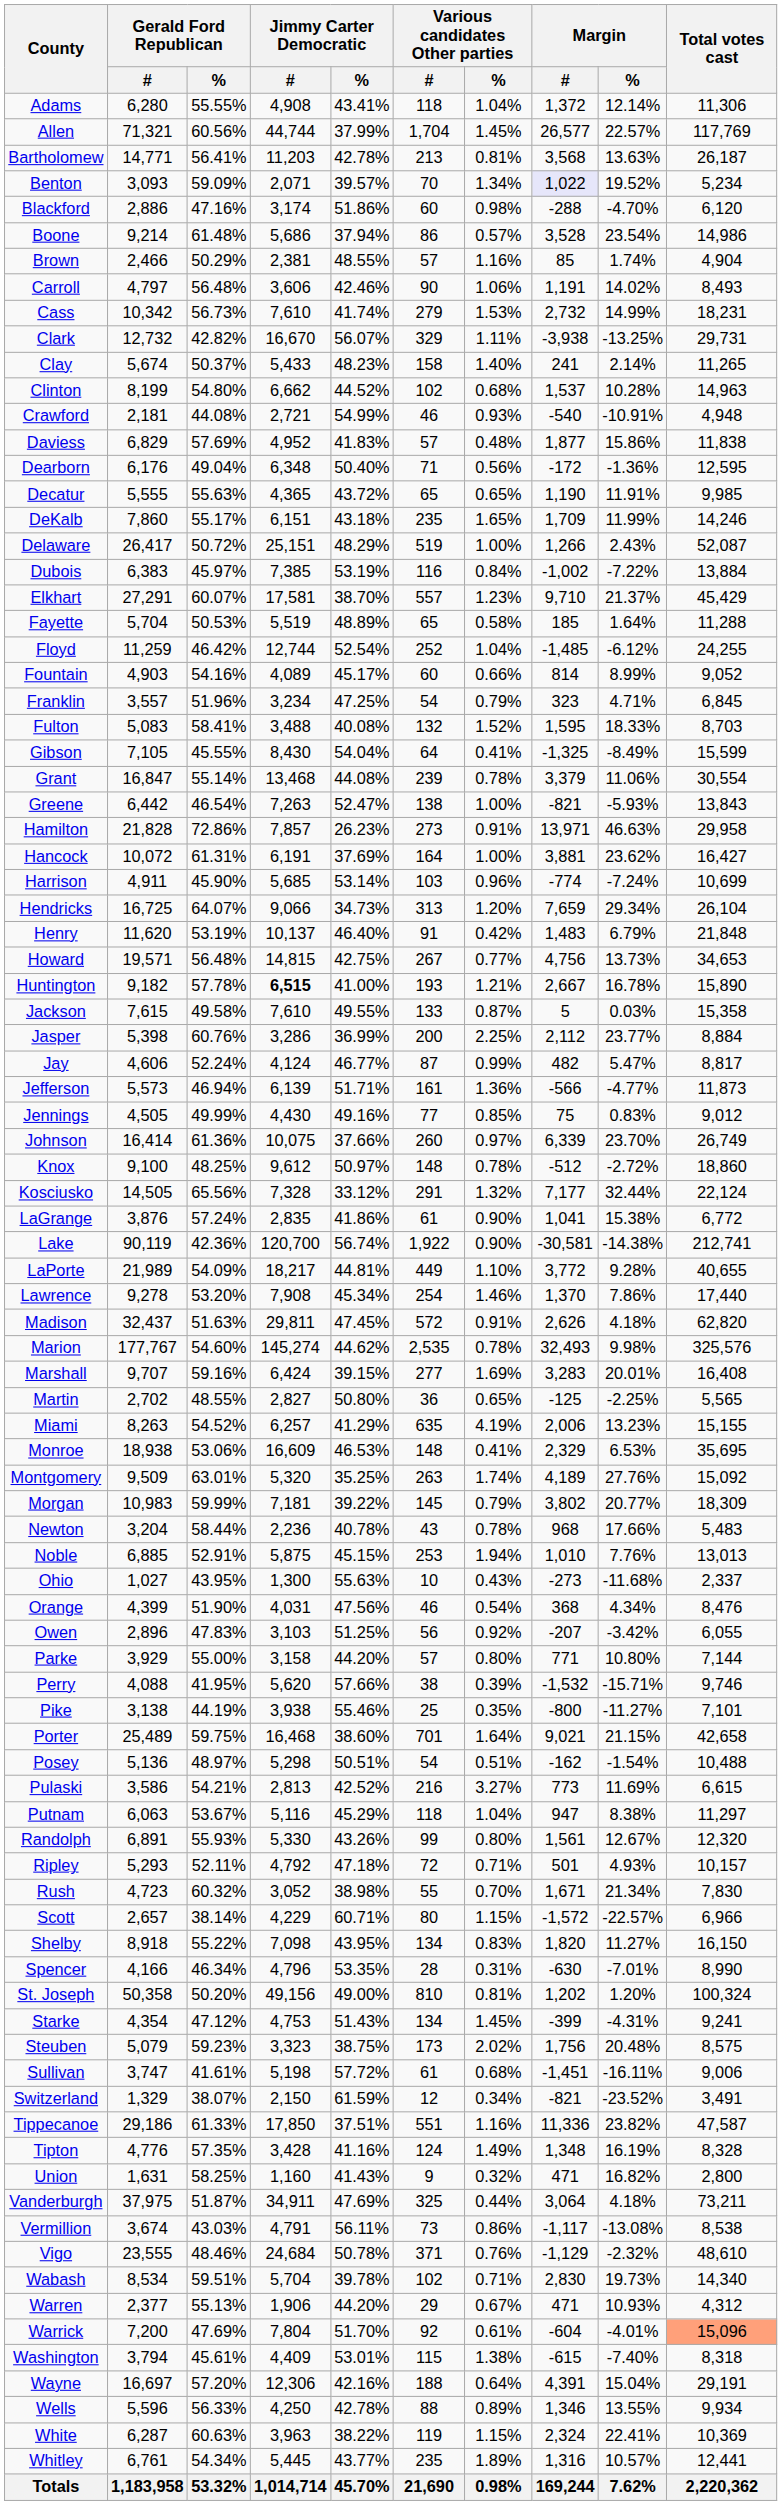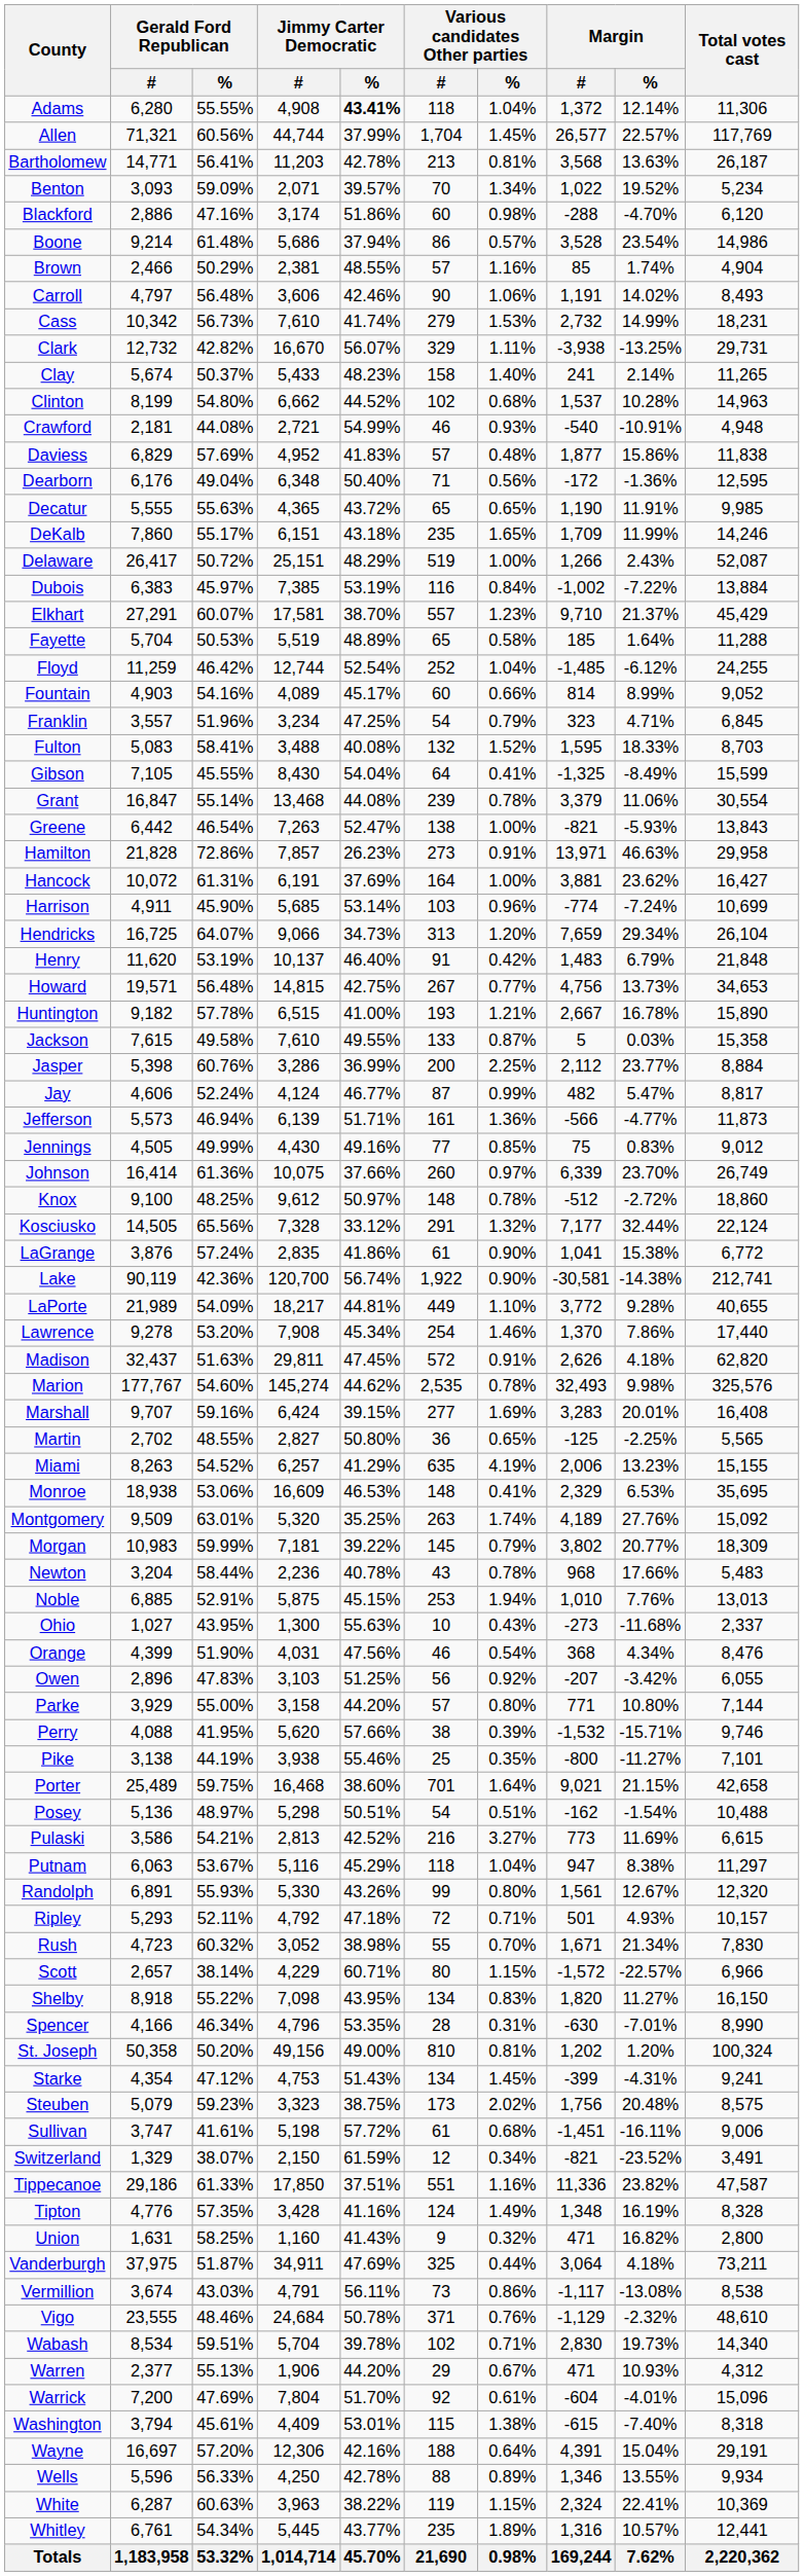Adams | Jimmy Carter Democratic / %: normal -> bold
Benton | Margin / #: lavender background -> no background
Huntington | Jimmy Carter Democratic / #: bold -> normal
Warrick | Total votes cast: lightsalmon background -> no background
